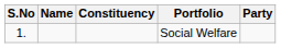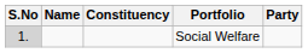Social Welfare | S.No: no background -> lightgrey background
